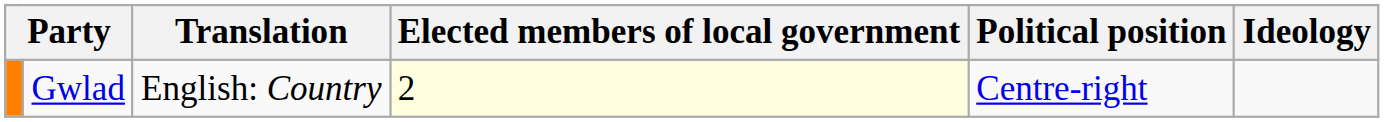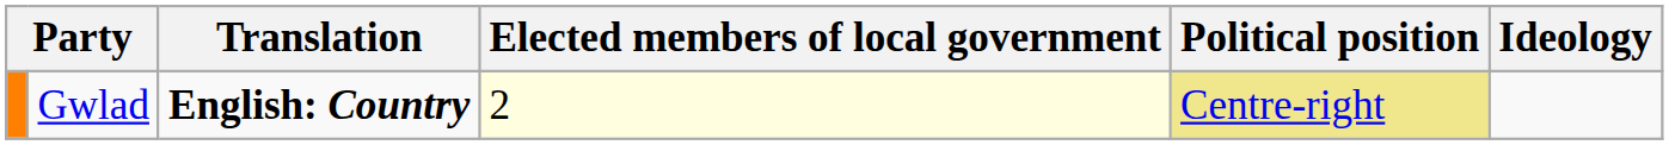Gwlad | Translation: normal -> bold
Gwlad | Political position: no background -> khaki background
